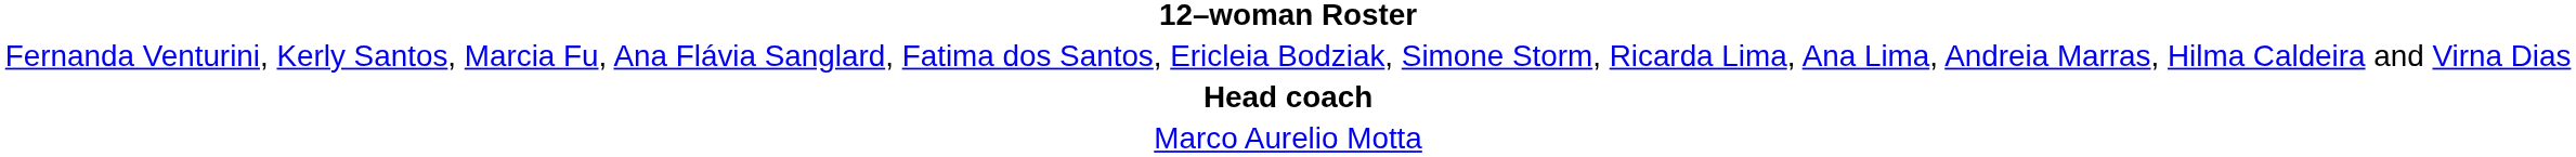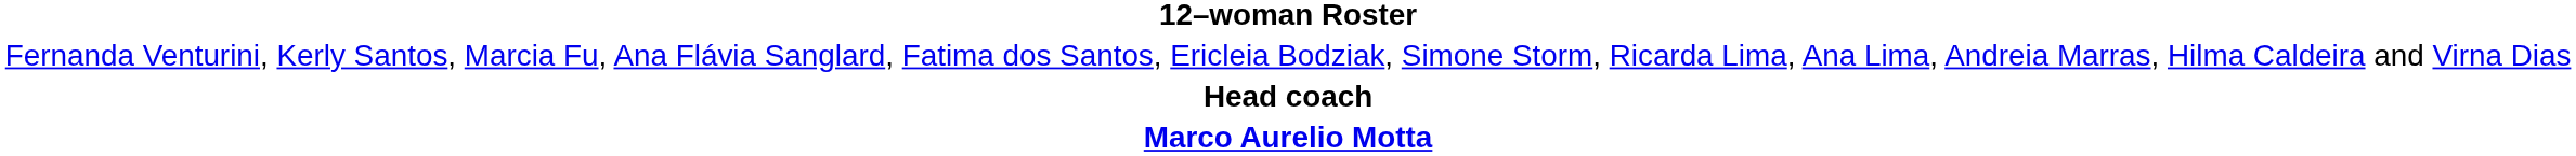row 4 | column 1: normal -> bold
